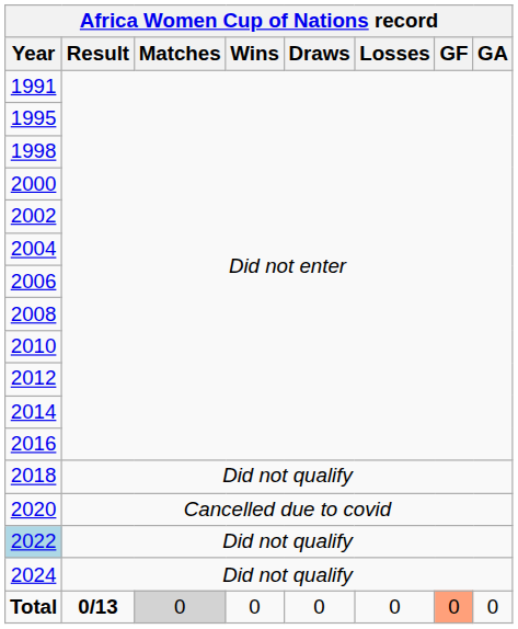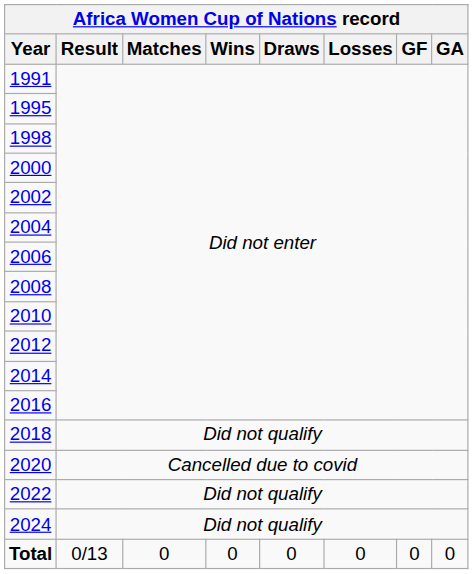2022 | Africa Women Cup of Nations record / Year: lightblue background -> no background
Total | Africa Women Cup of Nations record / Result: bold -> normal
Total | Africa Women Cup of Nations record / Matches: lightgrey background -> no background
Total | Africa Women Cup of Nations record / GF: lightsalmon background -> no background
